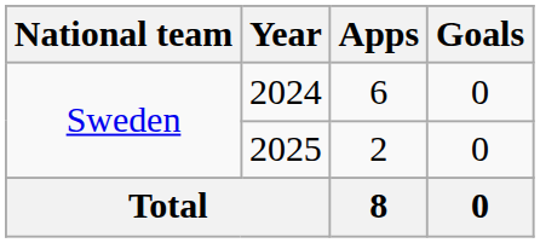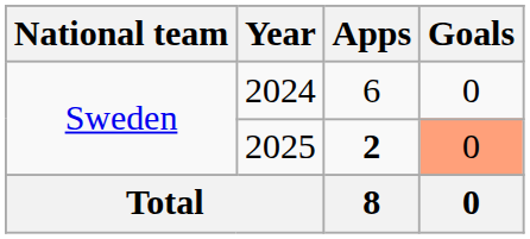2025 | Apps: normal -> bold
2025 | Goals: no background -> lightsalmon background
